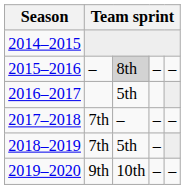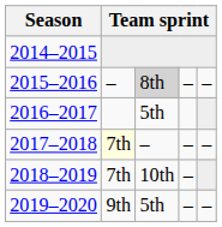2017–2018 | column 2: no background -> lightyellow background
2018–2019 | column 3: 5th -> 10th
2019–2020 | column 3: 10th -> 5th
